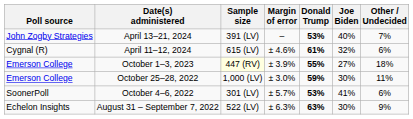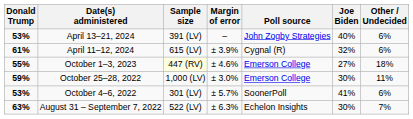columns swapped: Poll source <-> Donald Trump
April 13–21, 2024 | Other / Undecided: 7% -> 6%
April 11–12, 2024 | Margin of error: ± 4.6% -> ± 3.9%
October 1–3, 2023 | Margin of error: ± 3.9% -> ± 4.6%
August 31 – September 7, 2022 | Other / Undecided: 9% -> 7%
